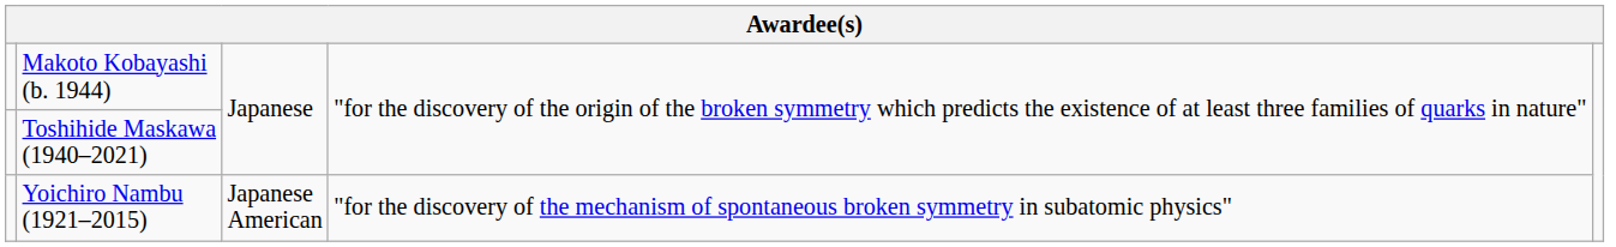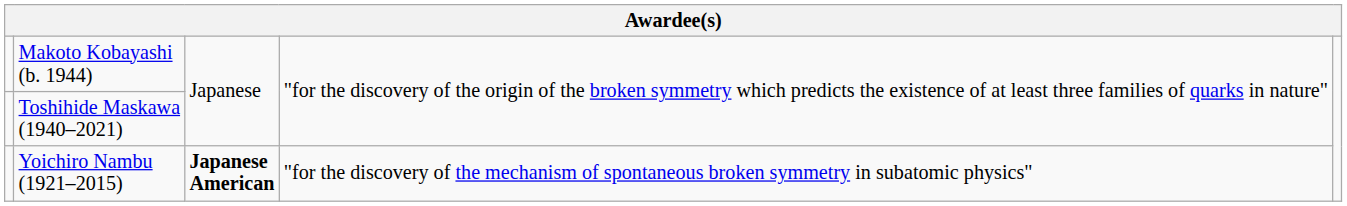Yoichiro Nambu (1921–2015) | column 3: normal -> bold
